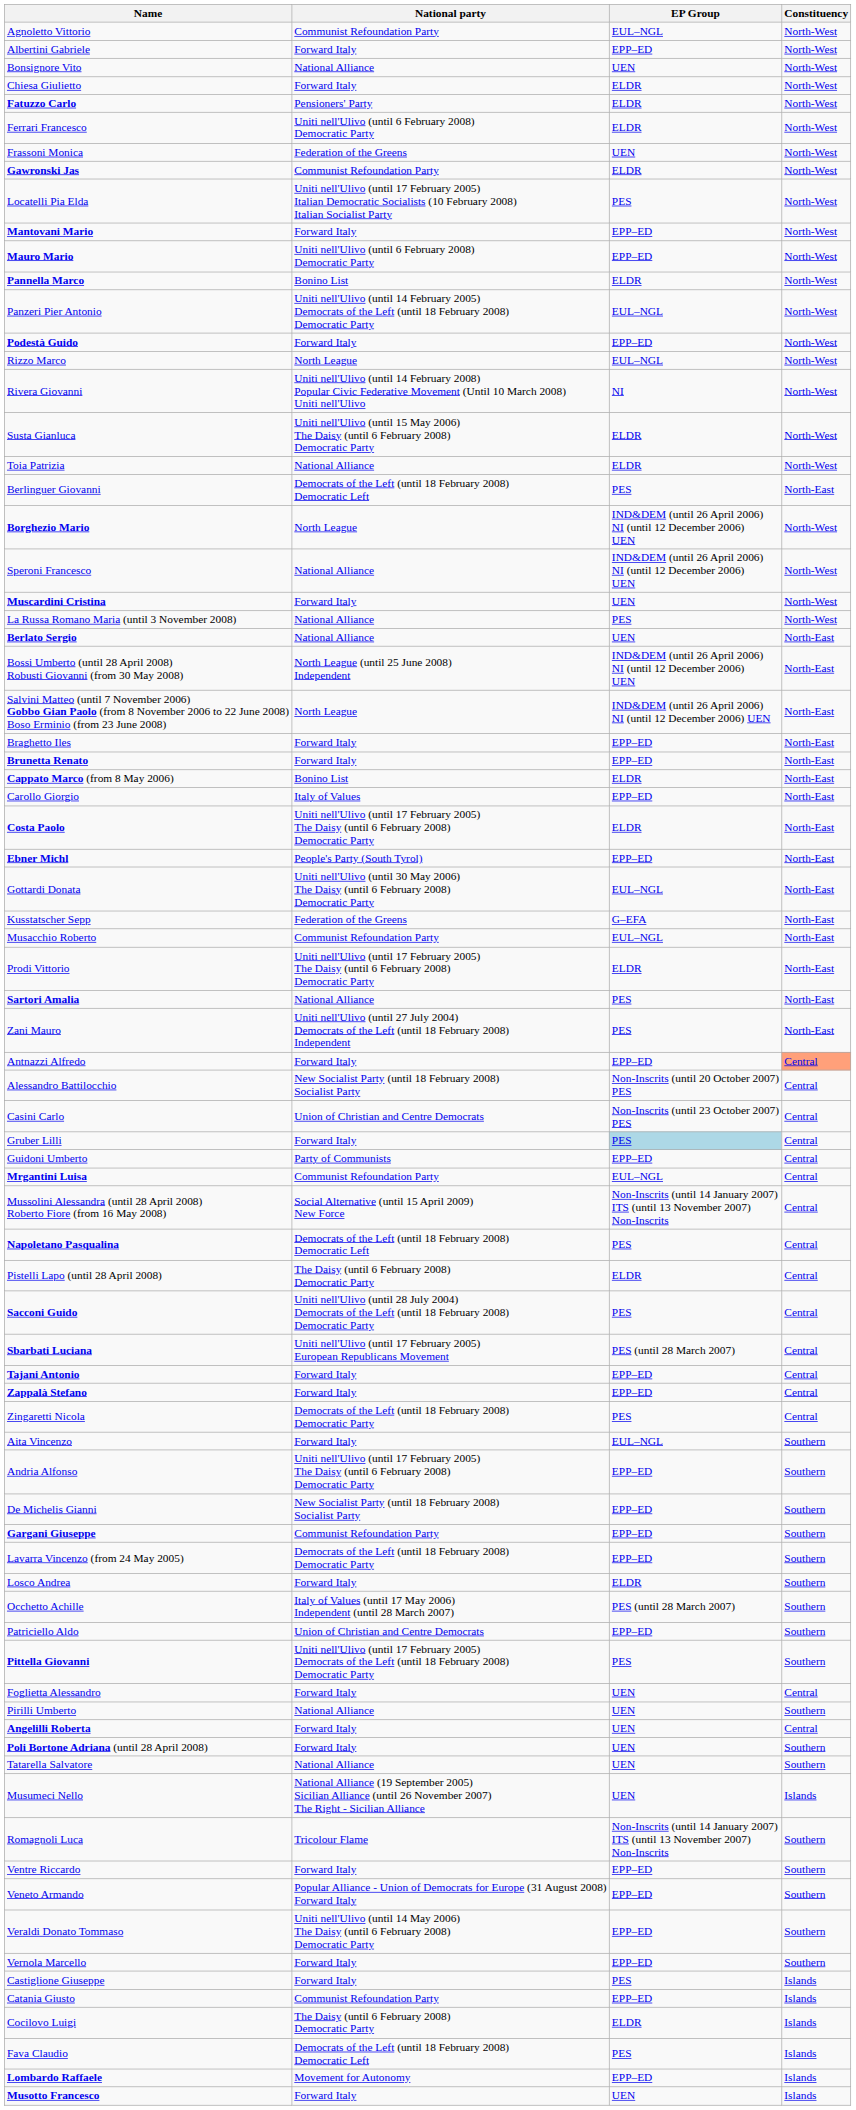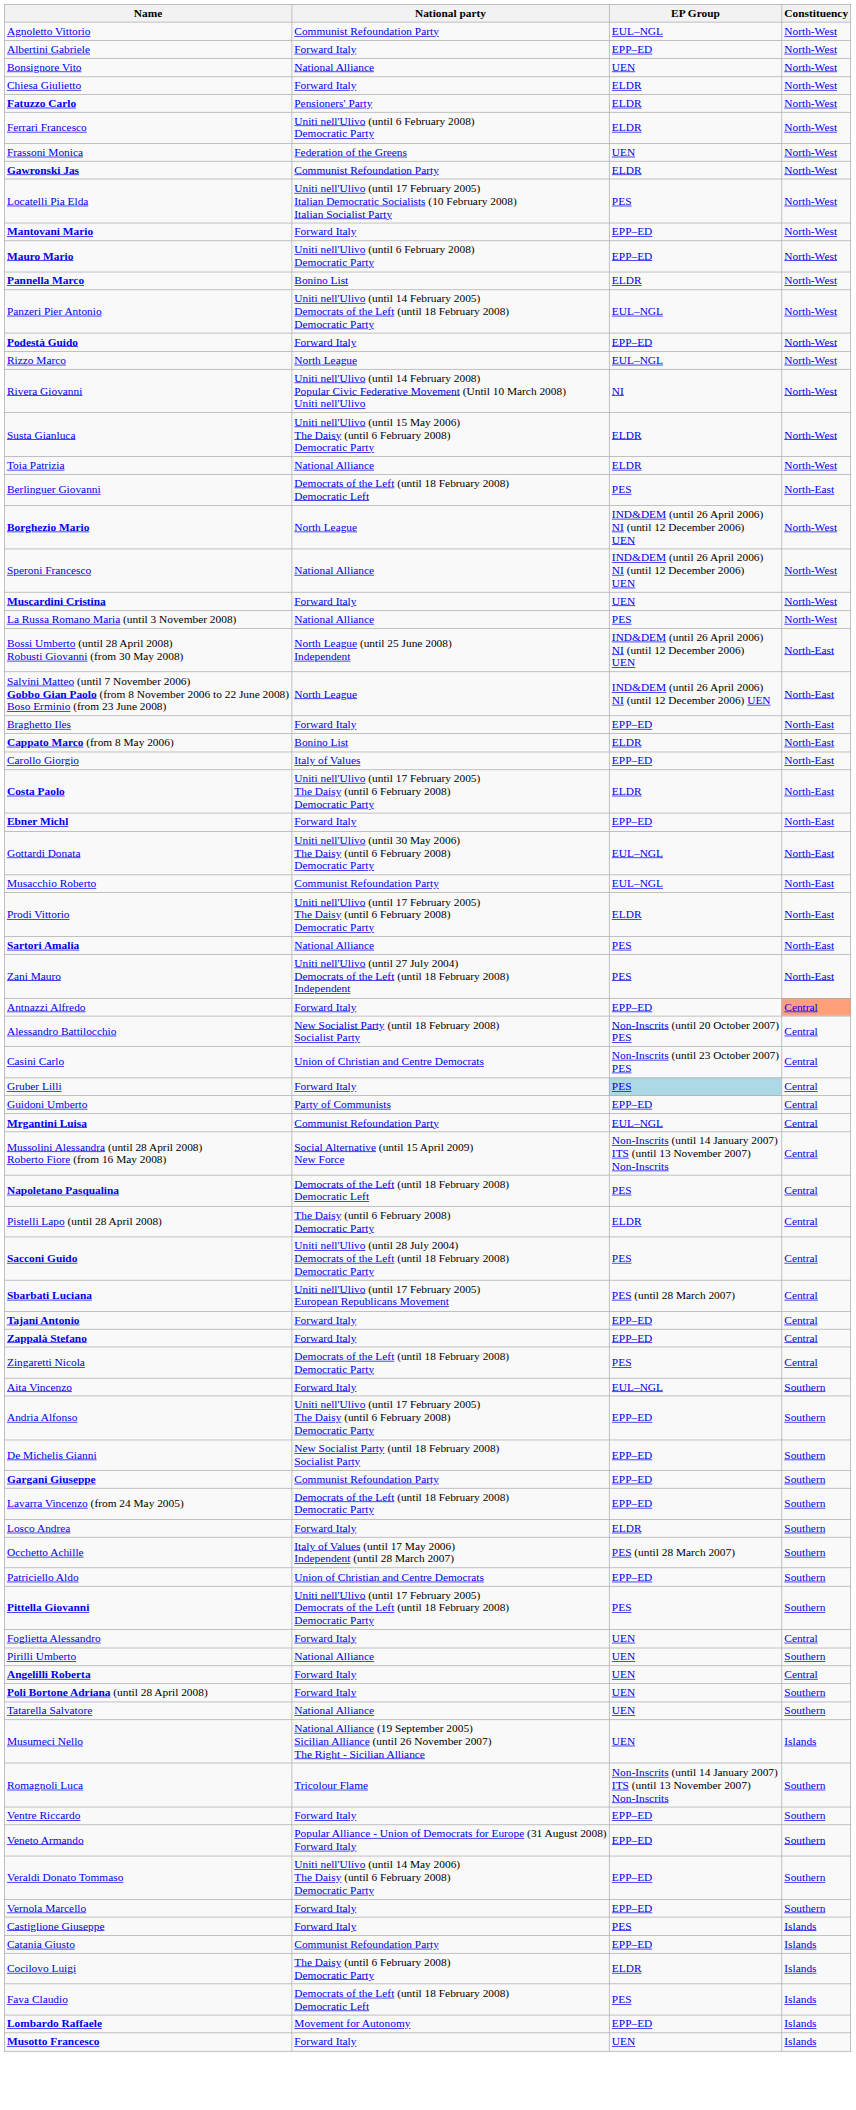- row: Berlato Sergio | National Alliance | UEN | North-East
- row: Brunetta Renato | Forward Italy | EPP–ED | North-East
Ebner Michl | National party: People's Party (South Tyrol) -> Forward Italy
- row: Kusstatscher Sepp | Federation of the Greens | G–EFA | North-East
